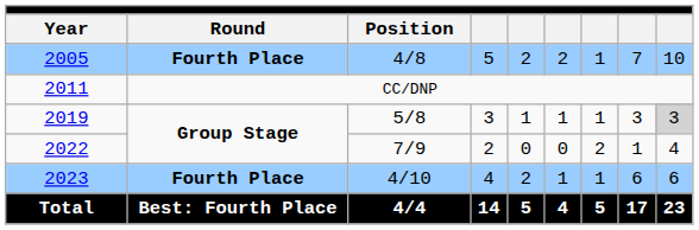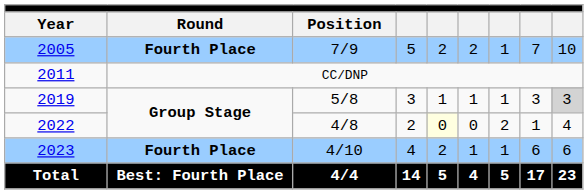2005 | Position: 4/8 -> 7/9
2022 | Position: 7/9 -> 4/8
2022 | column 5: no background -> lightyellow background
